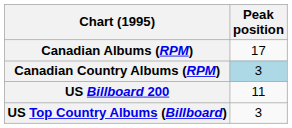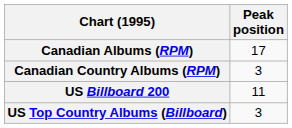Canadian Country Albums (RPM) | Peak position: lightblue background -> no background
